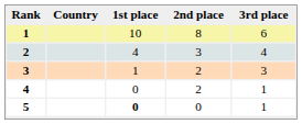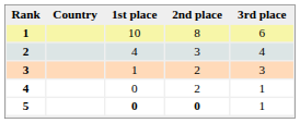5 | 2nd place: normal -> bold
